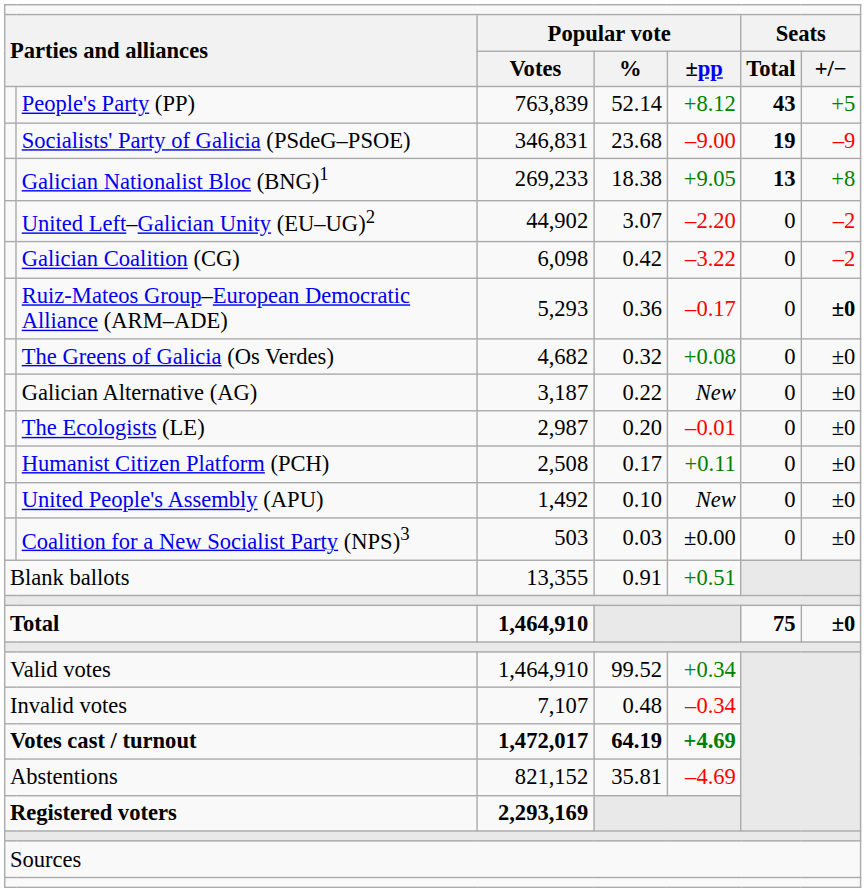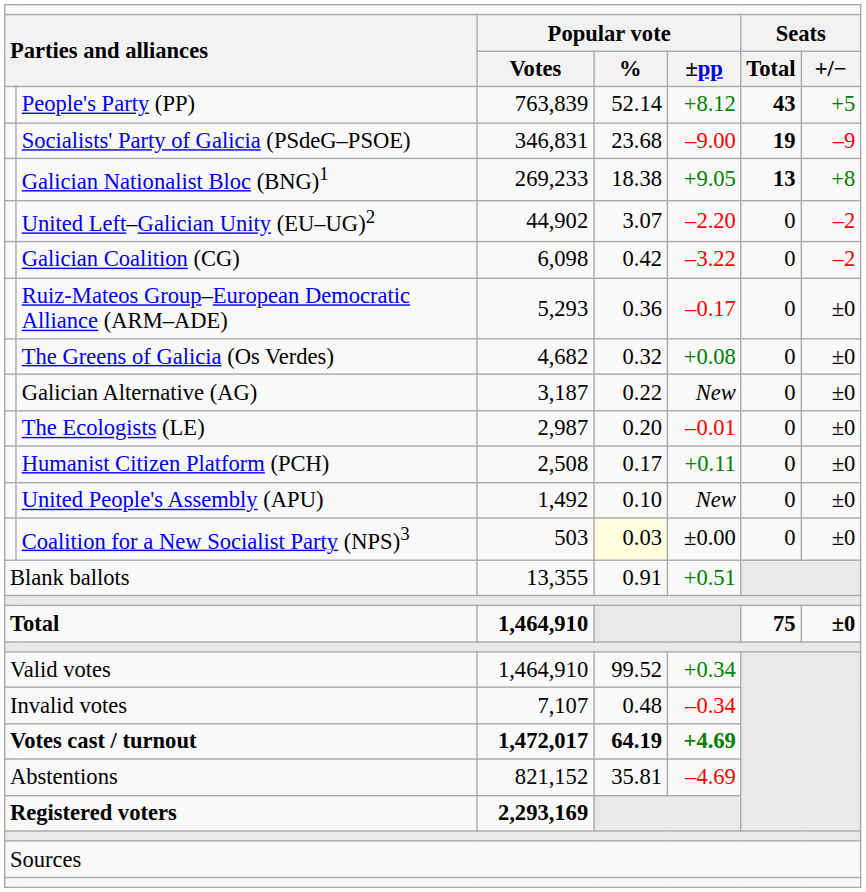Ruiz-Mateos Group–European Democratic Alliance (ARM–ADE) | column 7: bold -> normal
Coalition for a New Socialist Party (NPS)3 | column 4: no background -> lightyellow background
